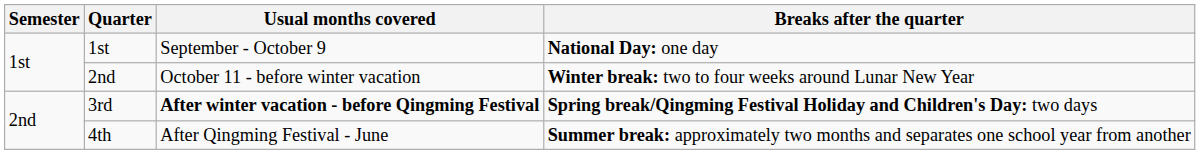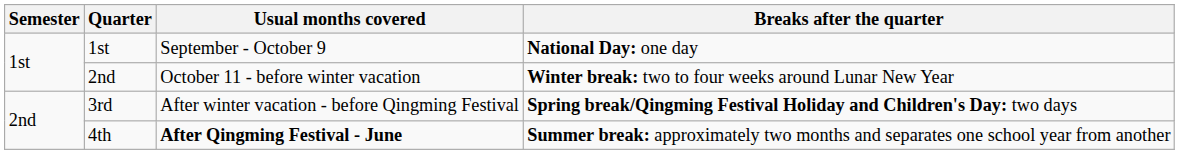3rd | Usual months covered: bold -> normal
4th | Usual months covered: normal -> bold
